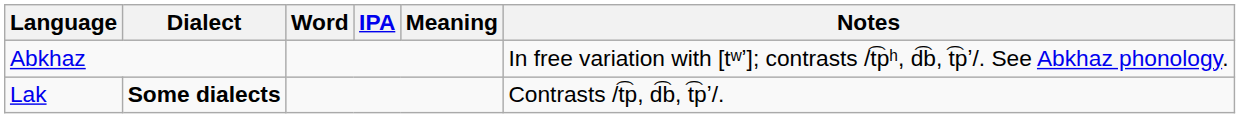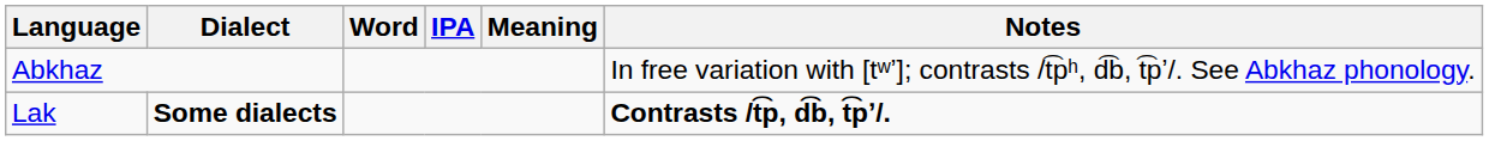Lak | Notes: normal -> bold
